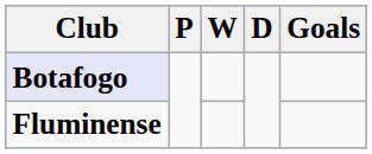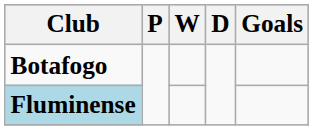Botafogo | Club: lavender background -> no background
Fluminense | Club: no background -> lightblue background
